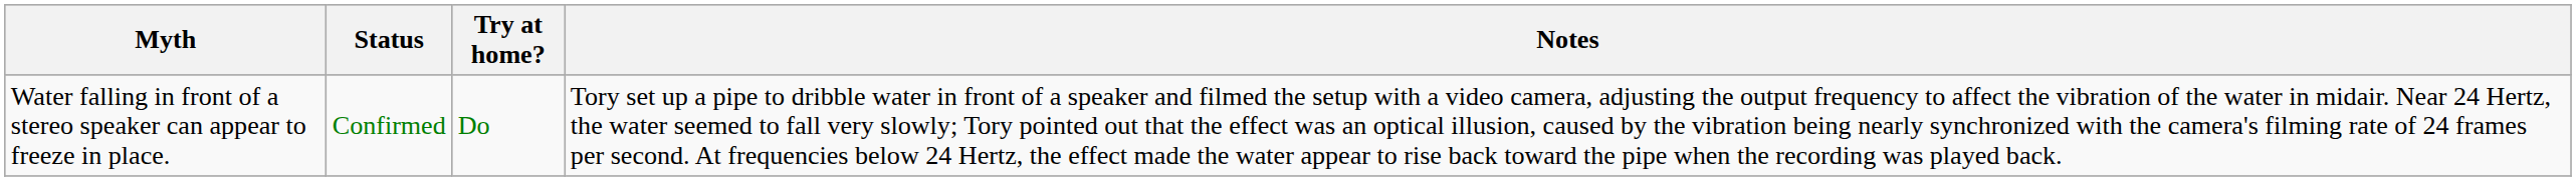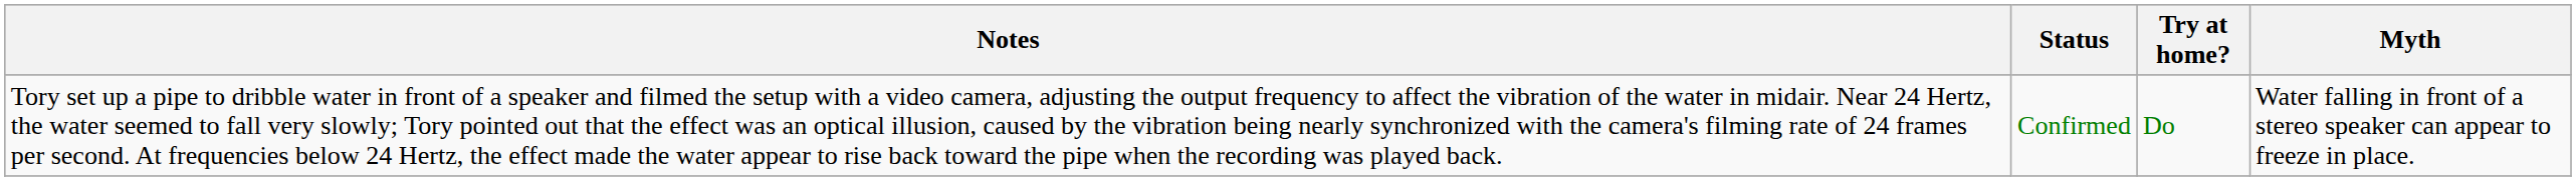columns swapped: Myth <-> Notes
